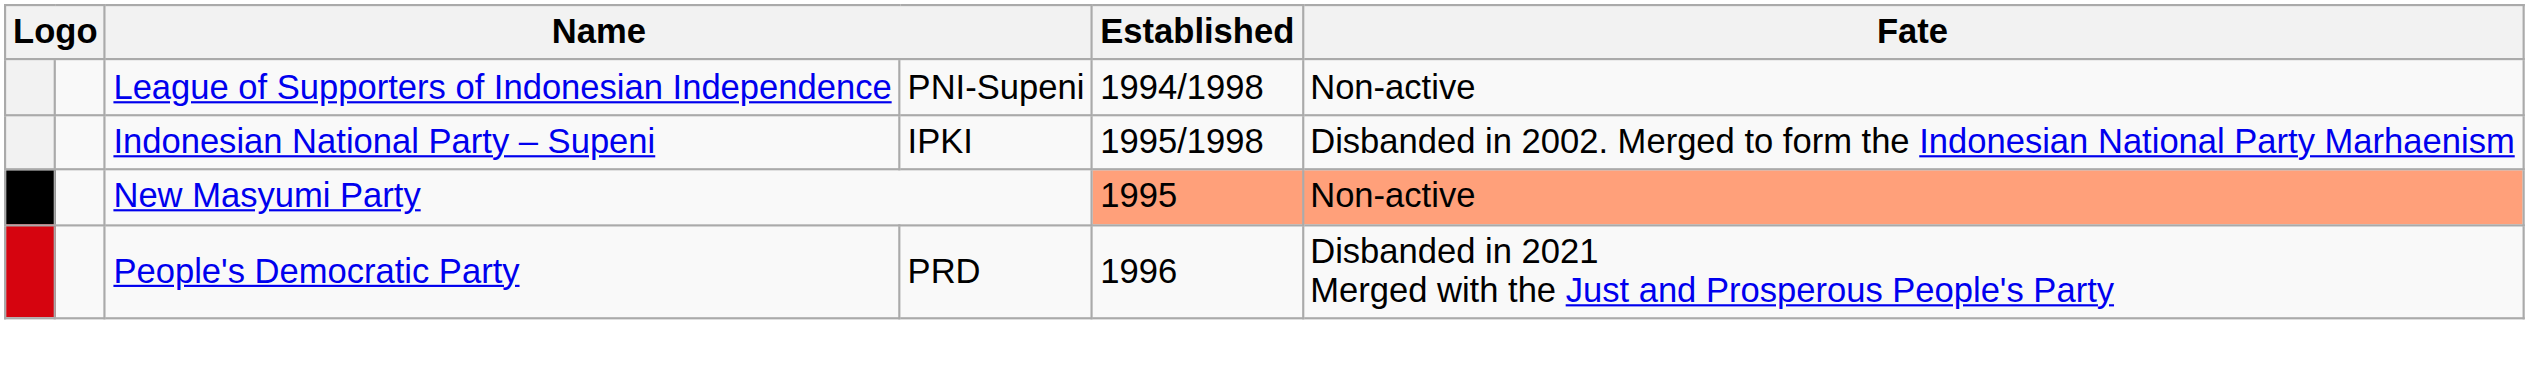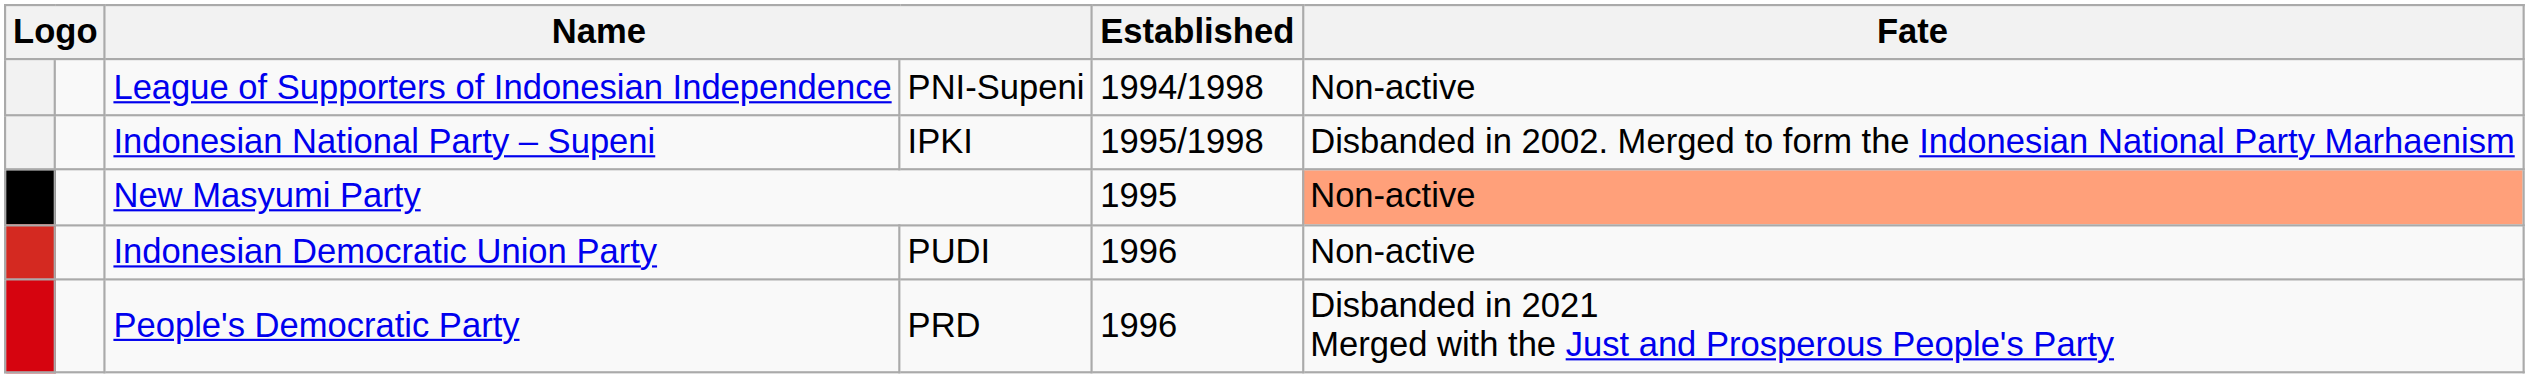New Masyumi Party | Established: lightsalmon background -> no background
+ row: Indonesian Democratic Union Party | PUDI | 1996 | Non-active
